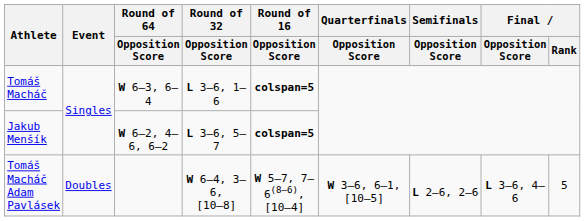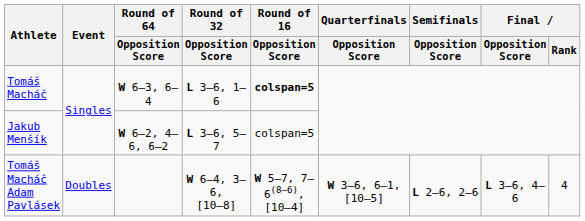Jakub Menšík | Round of 16 / Opposition Score: bold -> normal
Tomáš Macháč Adam Pavlásek | Final / Rank: 5 -> 4
